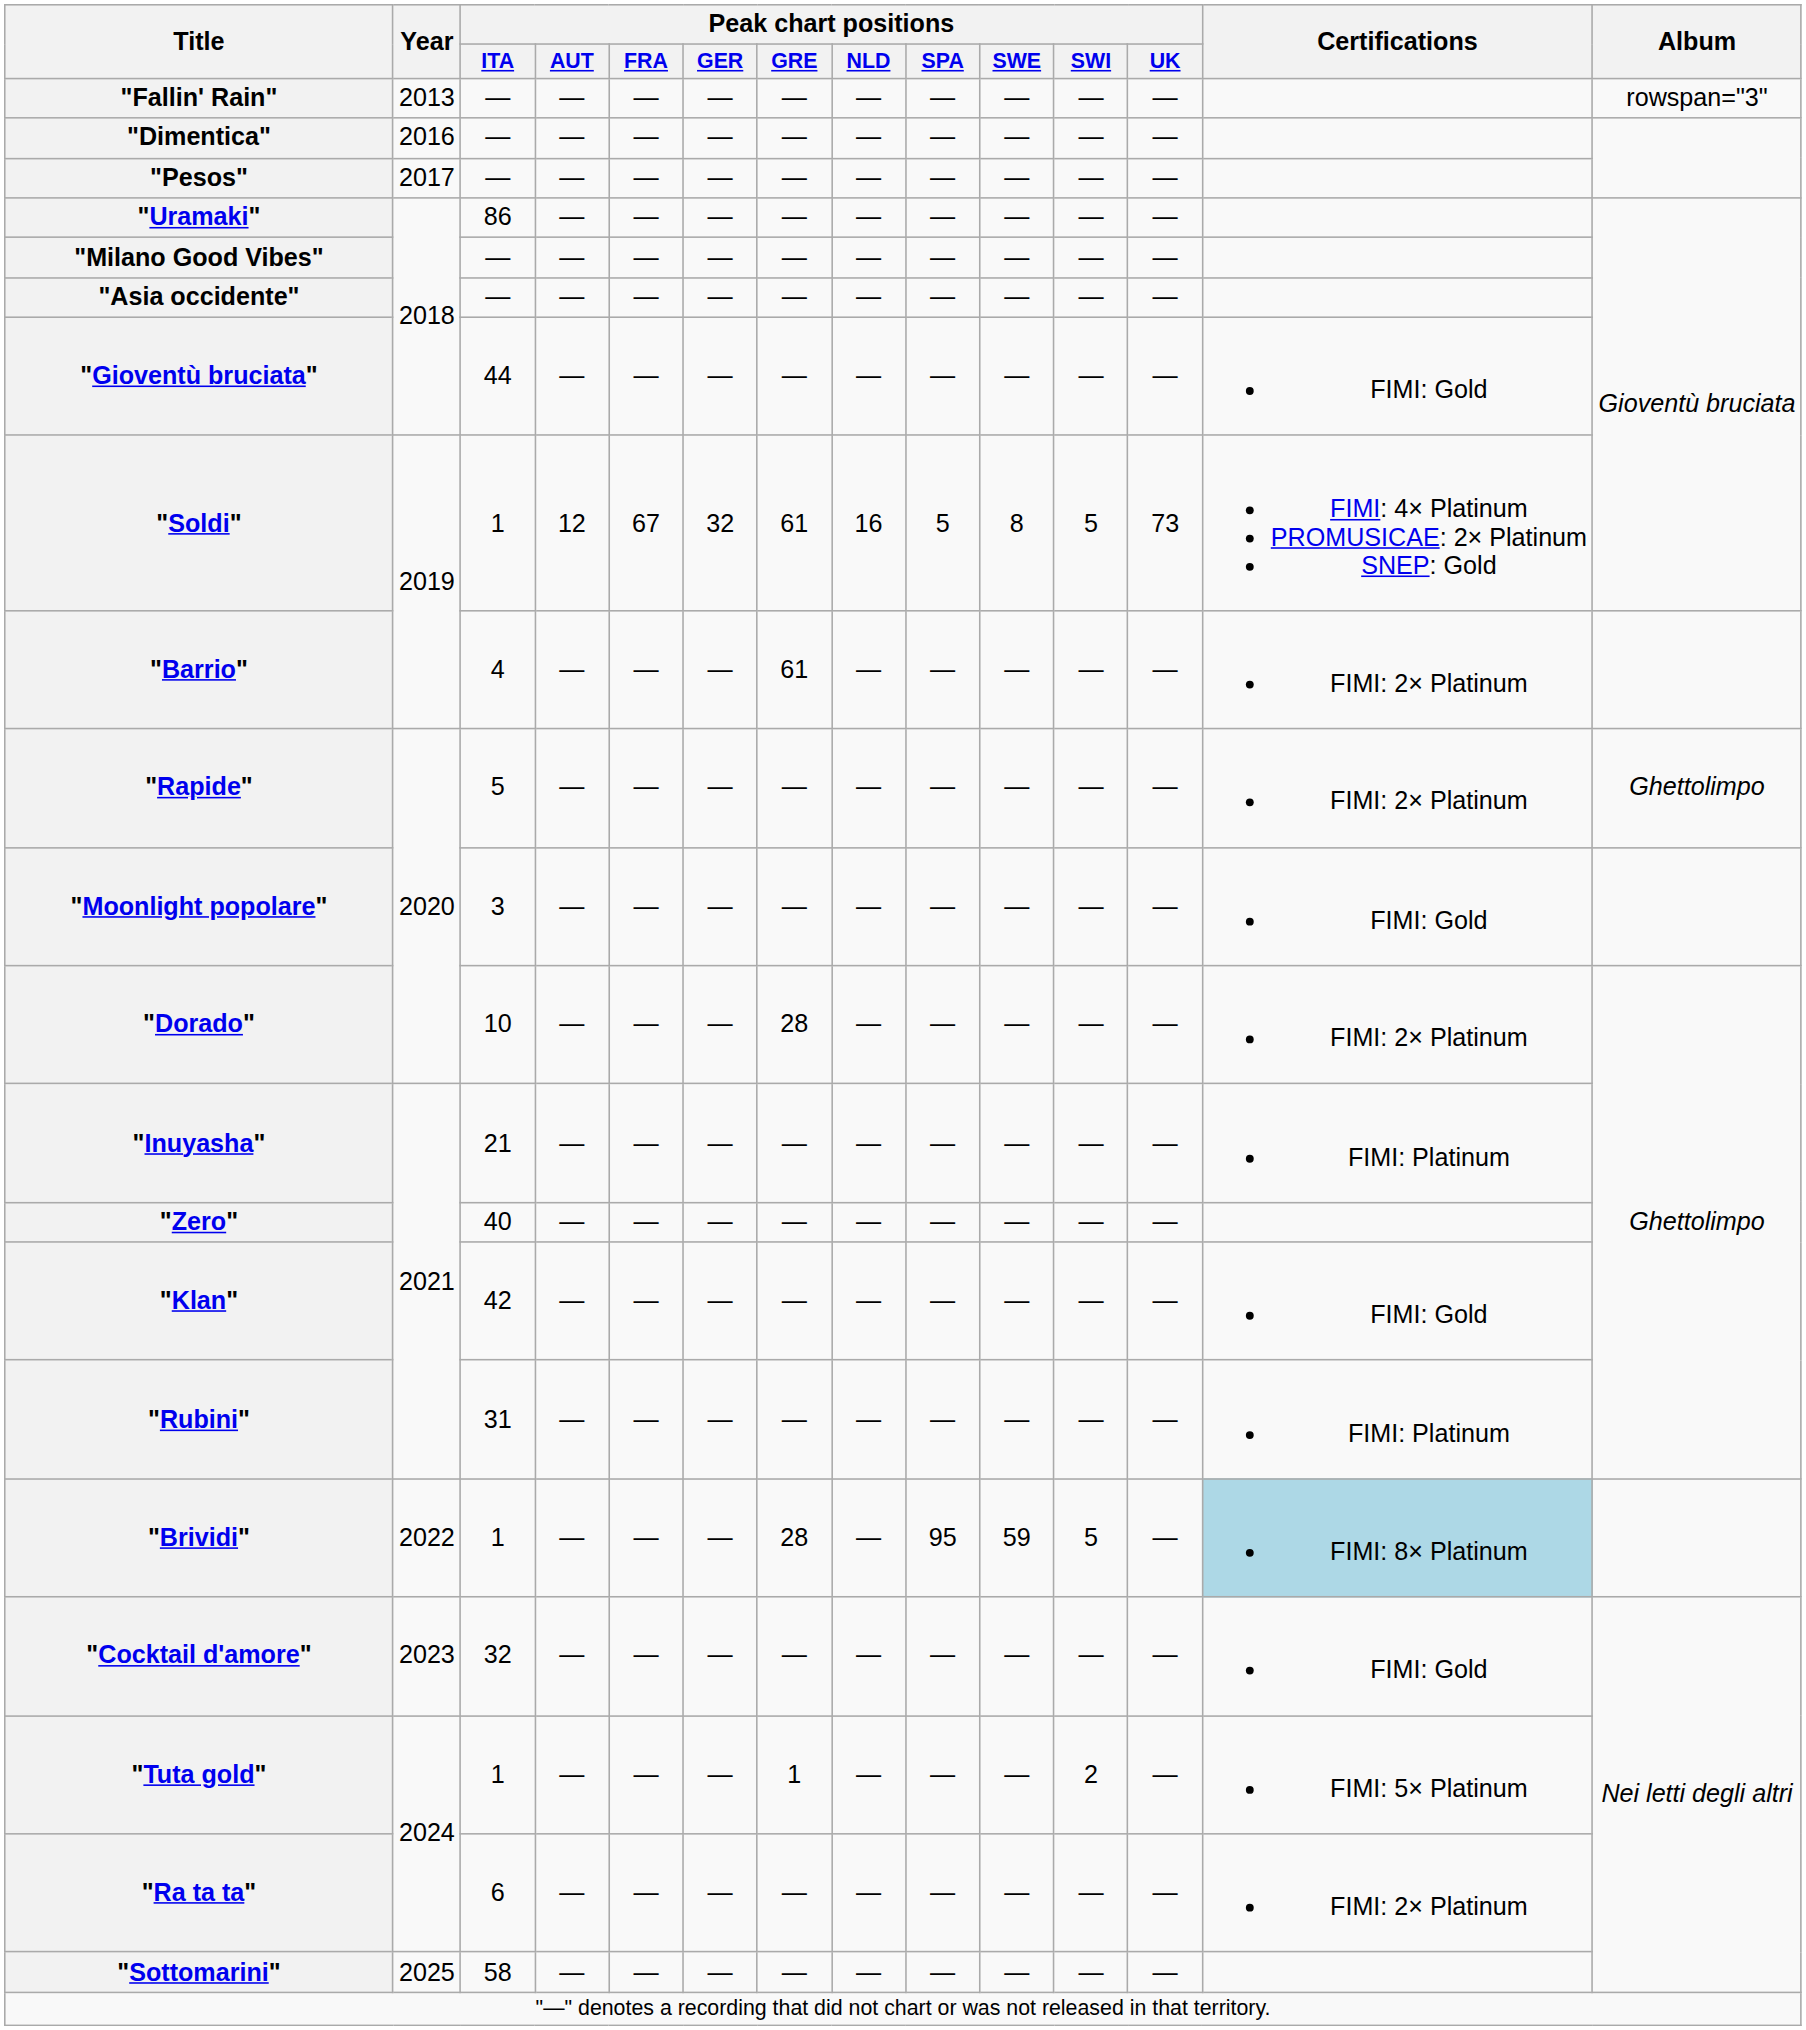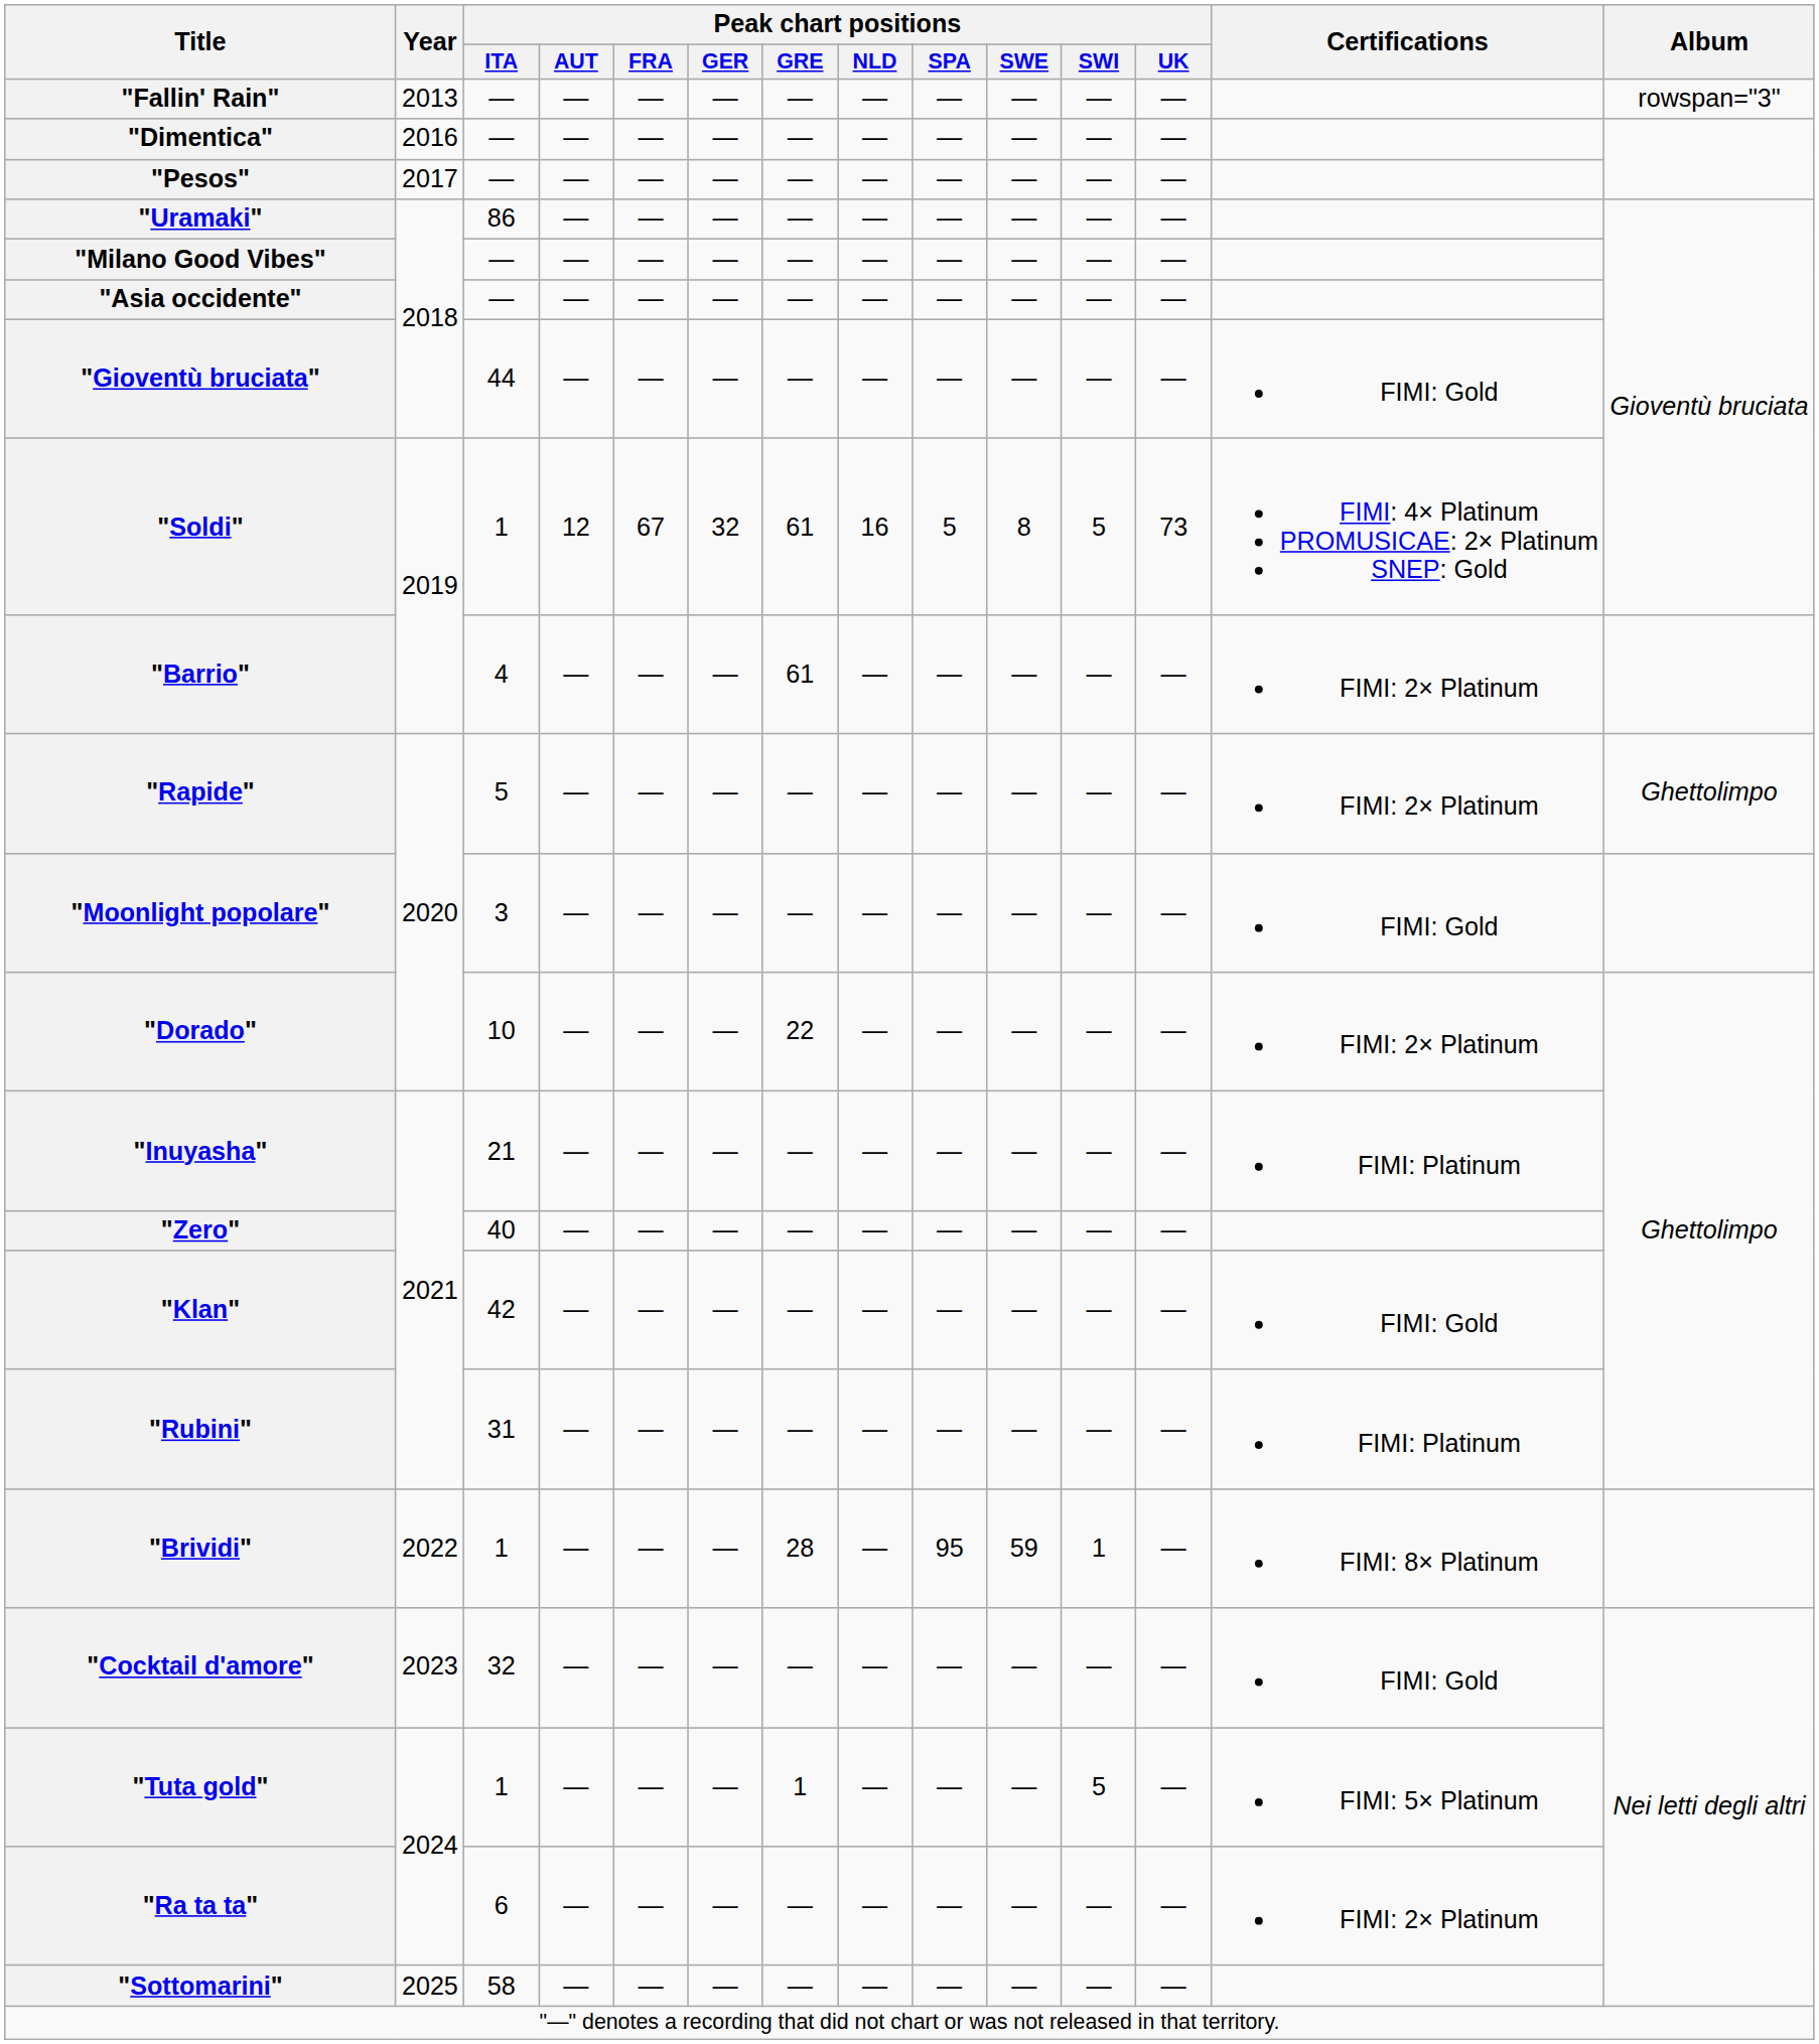"Dorado" | Peak chart positions / GRE: 28 -> 22
"Brividi" | Peak chart positions / SWI: 5 -> 1
"Brividi" | Certifications: lightblue background -> no background
"Tuta gold" | Peak chart positions / SWI: 2 -> 5
